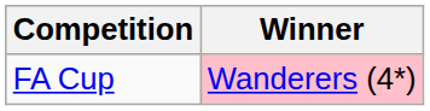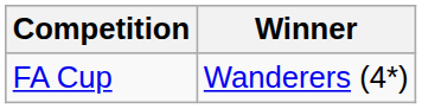FA Cup | Winner: pink background -> no background
